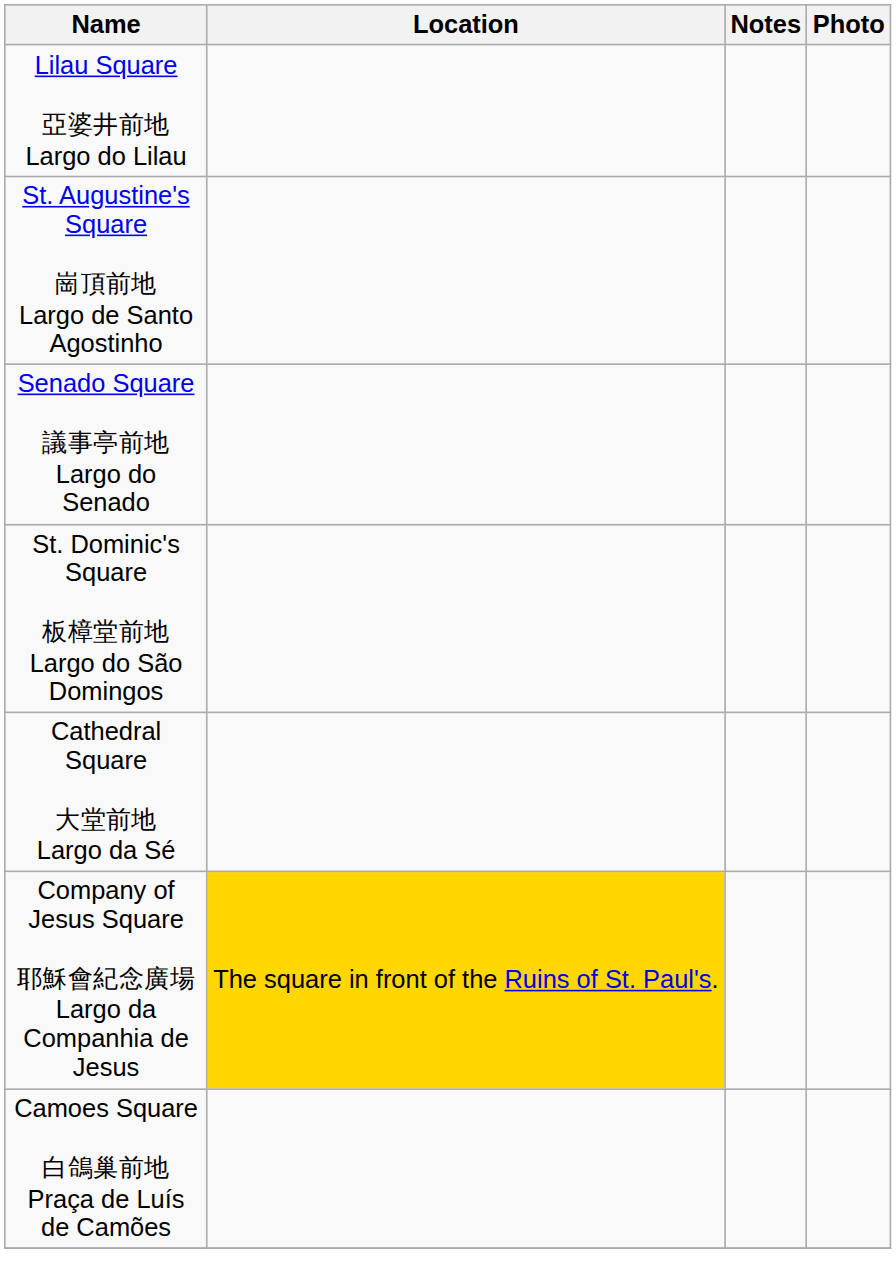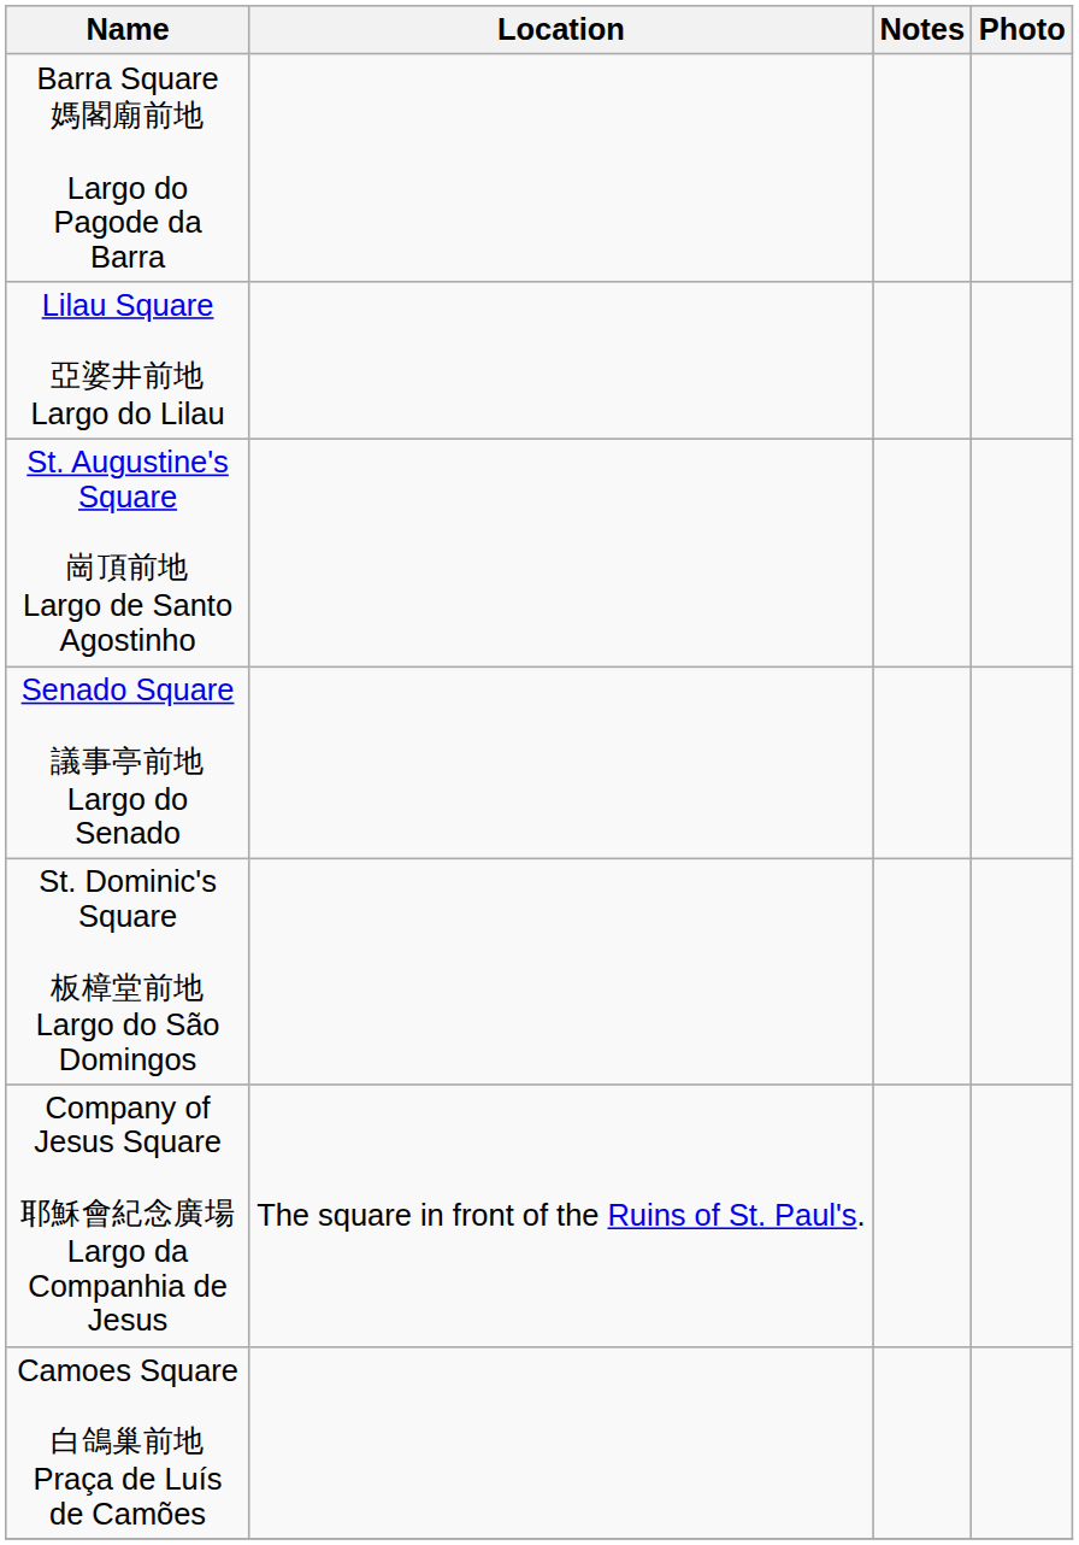+ row: Barra Square 媽閣廟前地 Largo do Pagode da Barra
- row: Cathedral Square 大堂前地 Largo da Sé
Company of Jesus Square 耶穌會紀念廣場 Largo da Companhia de Jesus | Location: gold background -> no background
